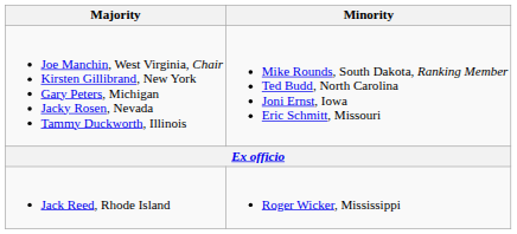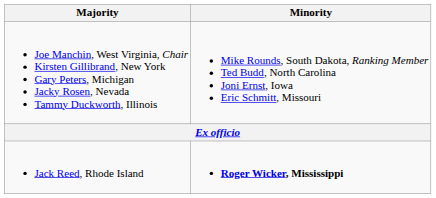Jack Reed, Rhode Island | Minority: normal -> bold
